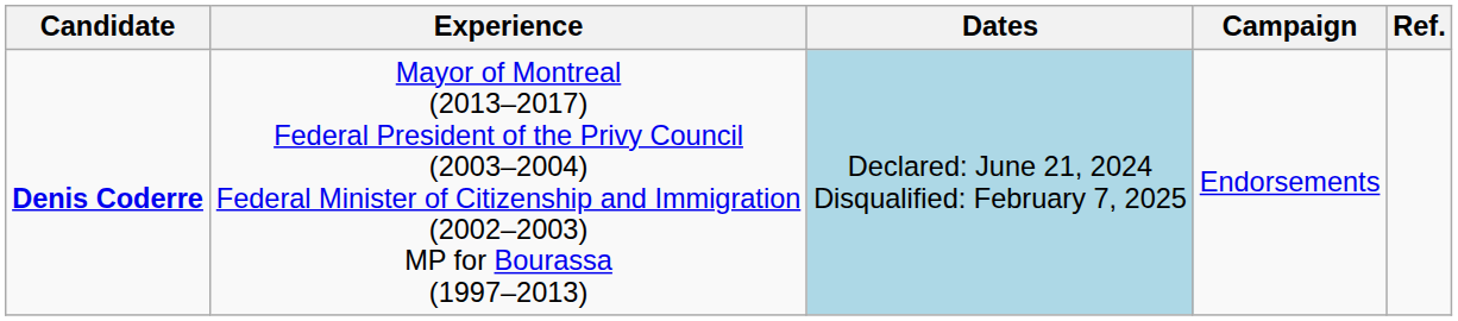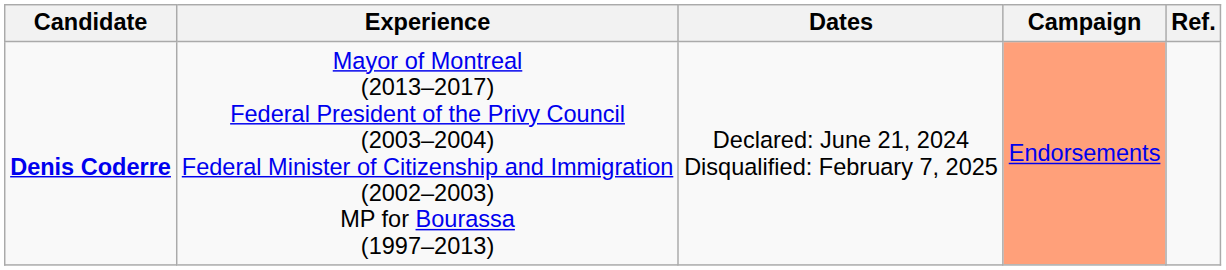Denis Coderre | Dates: lightblue background -> no background
Denis Coderre | Campaign: no background -> lightsalmon background
